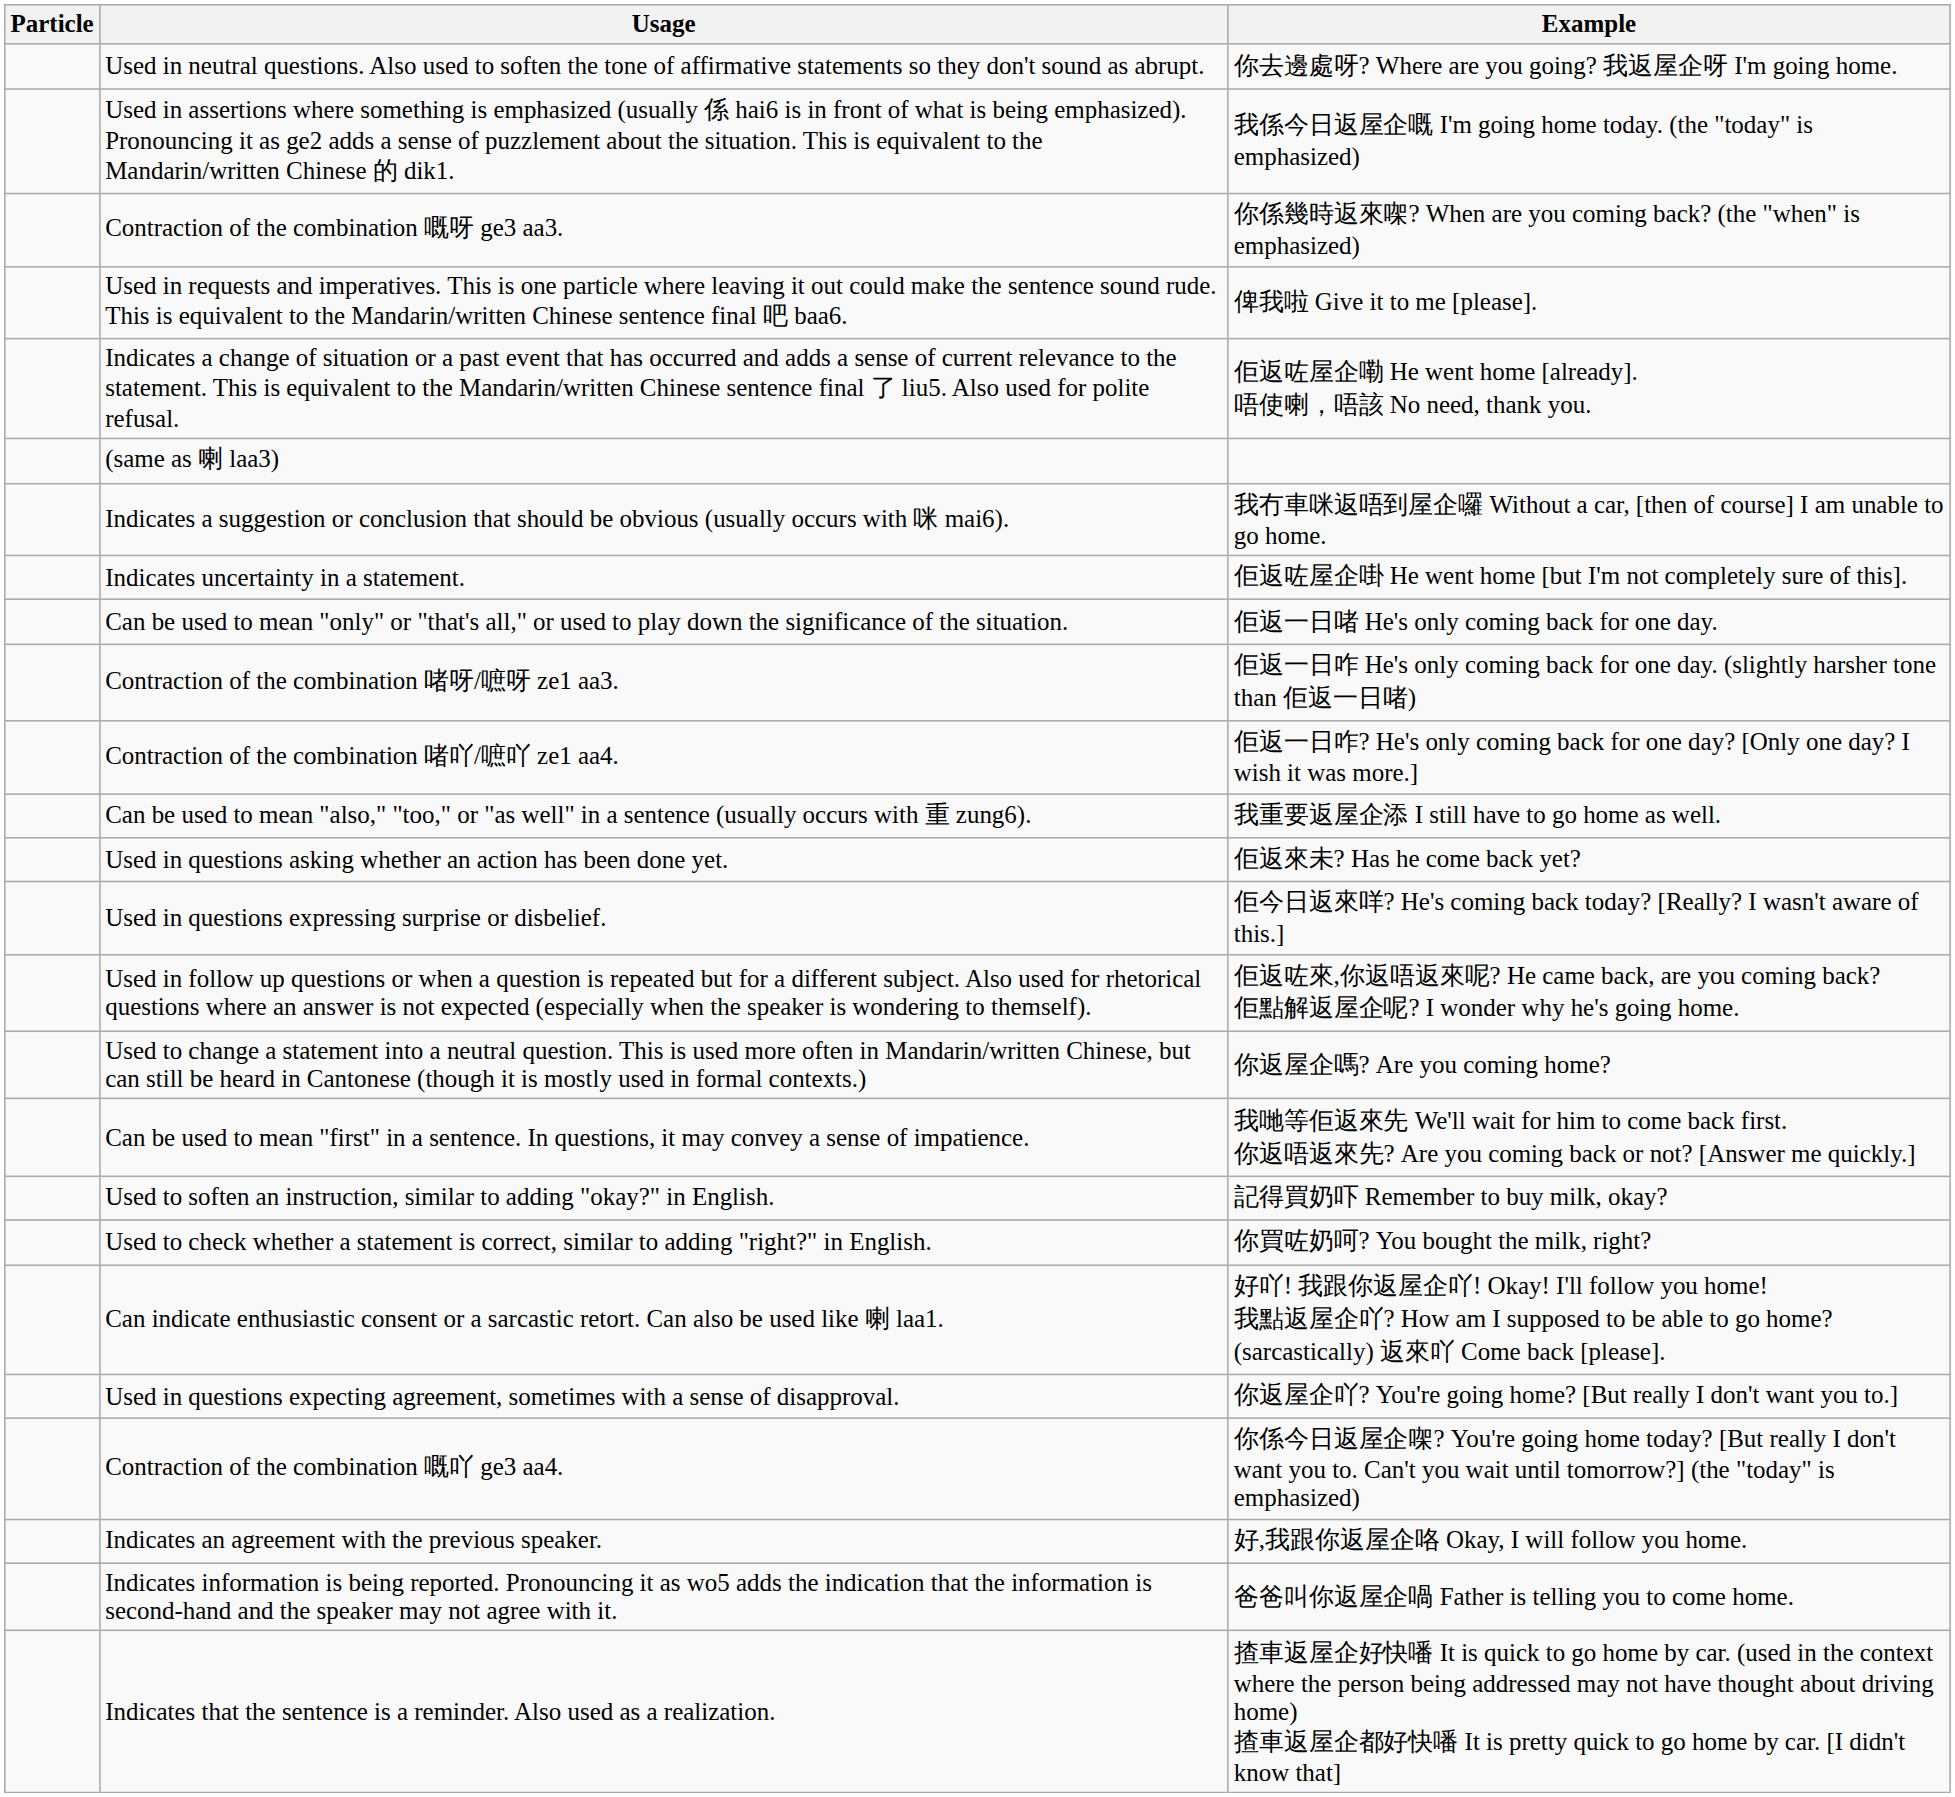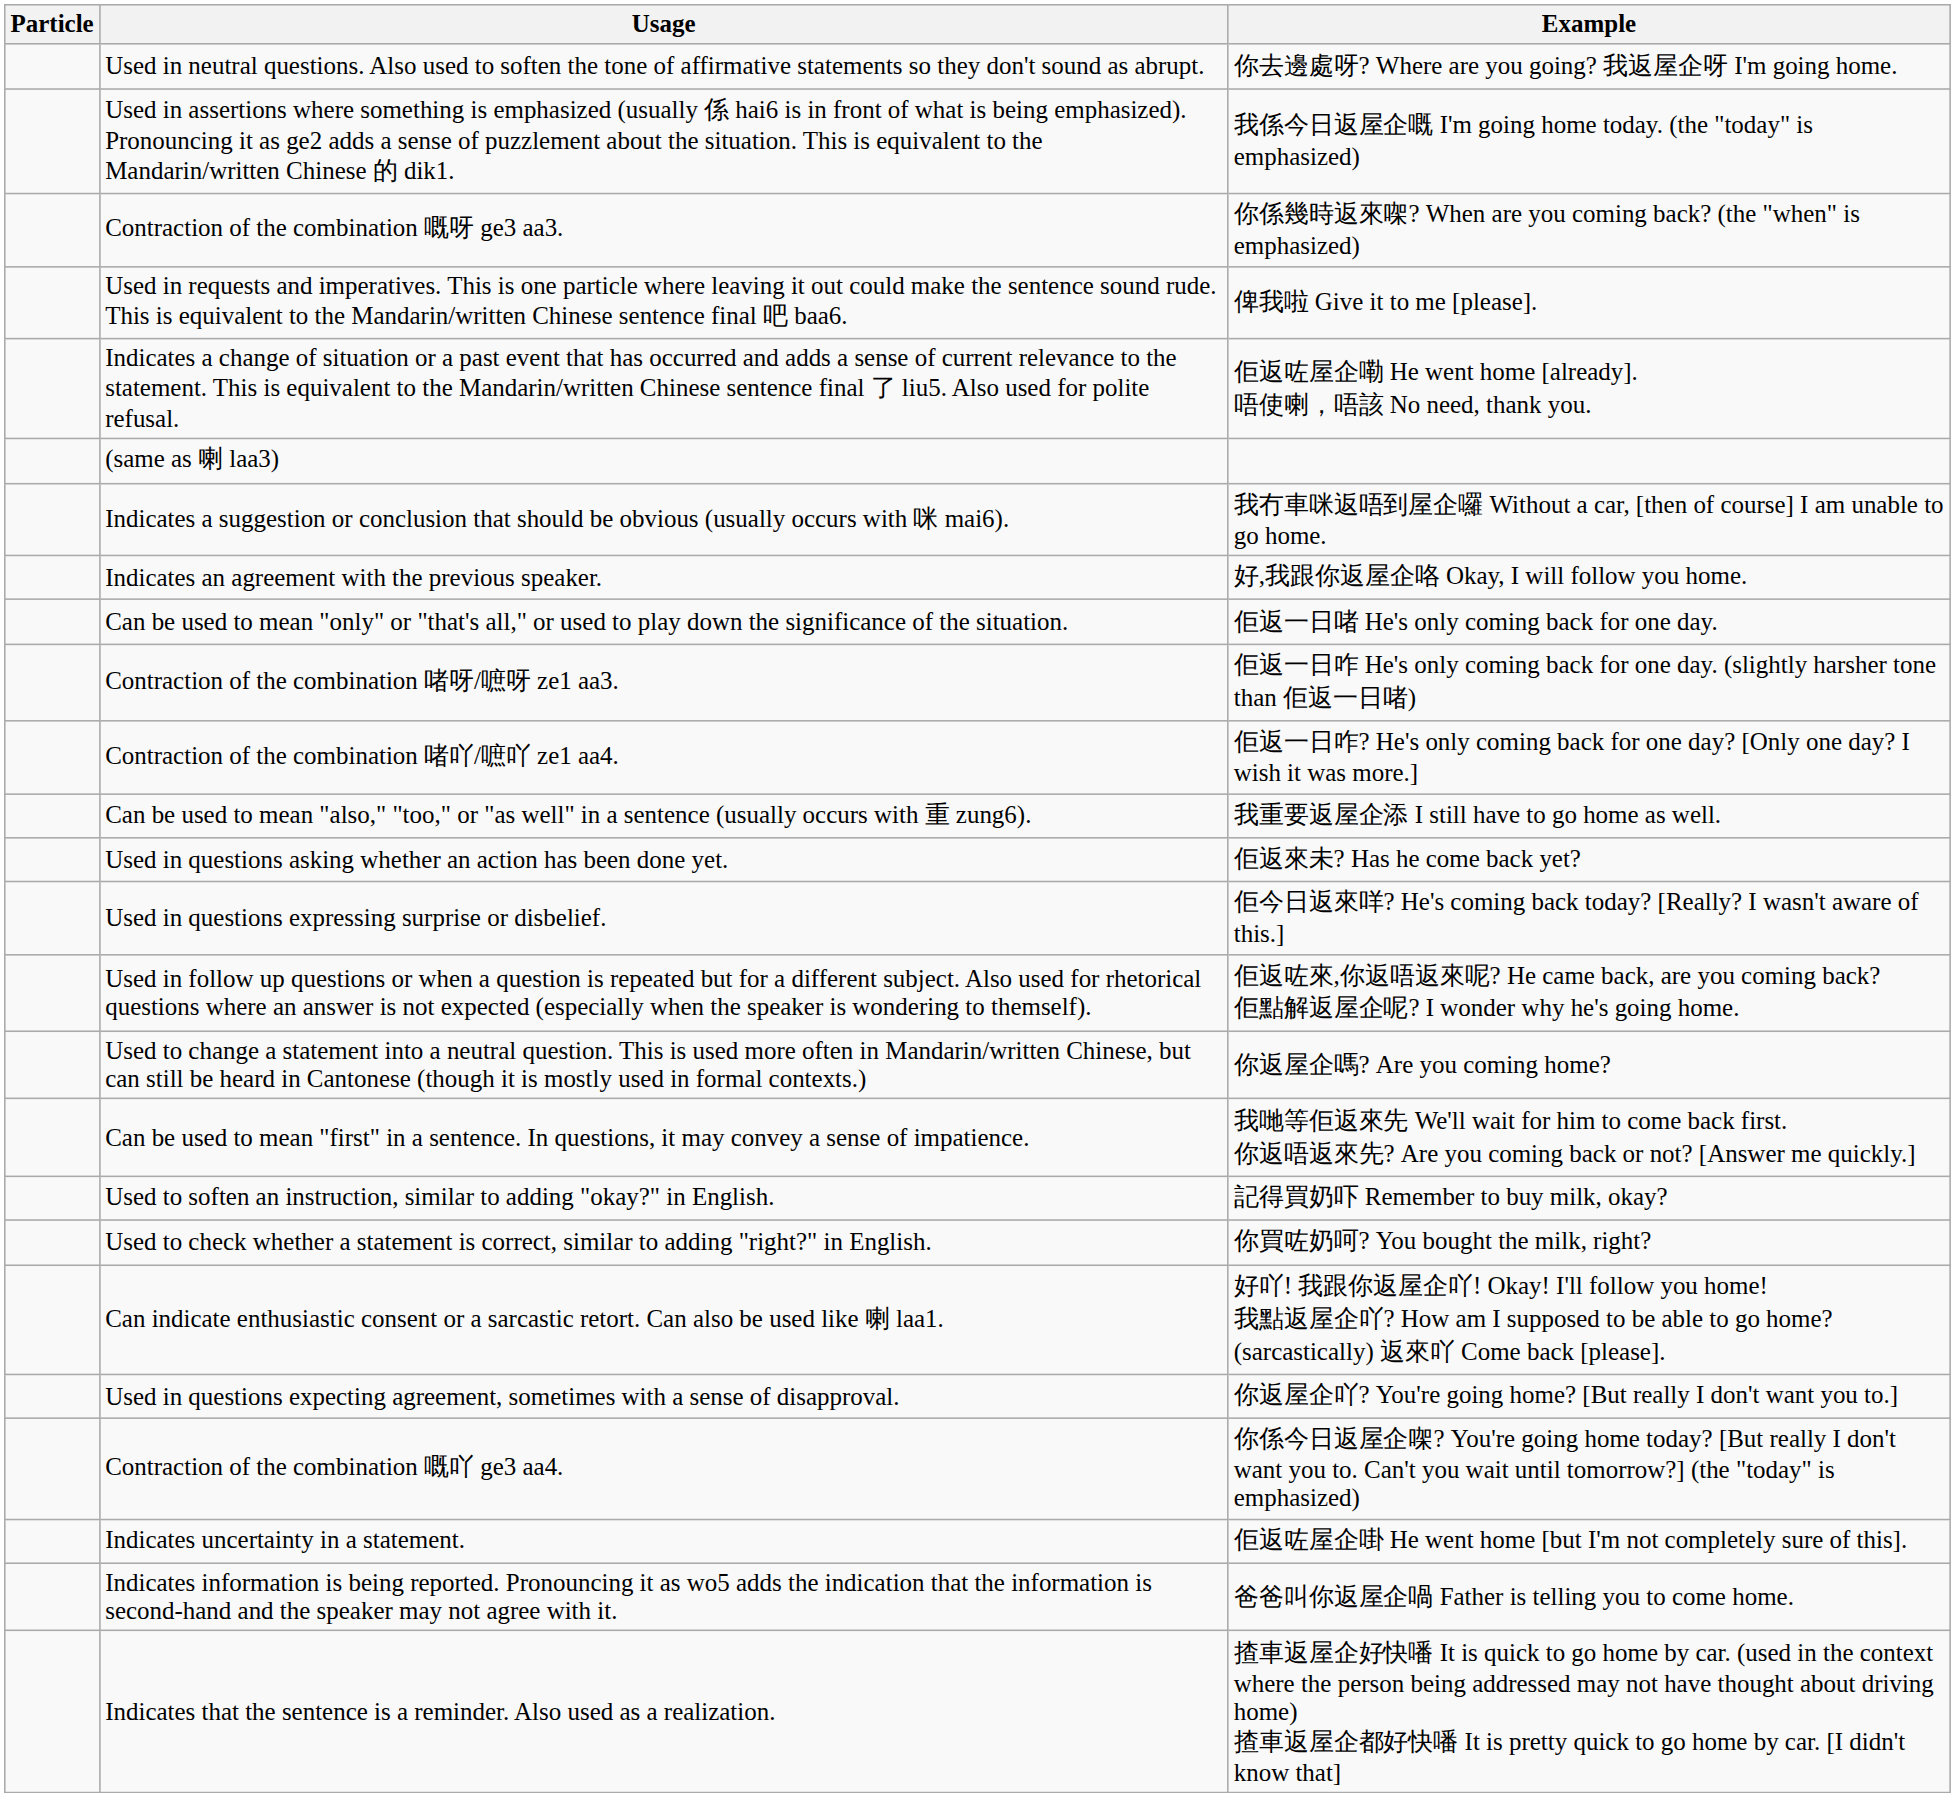rows swapped: Indicates an agreement with the previous speaker. <-> Indicates uncertainty in a statement.
